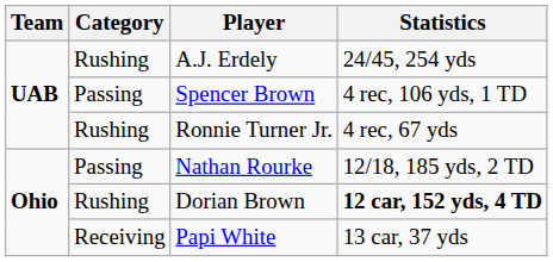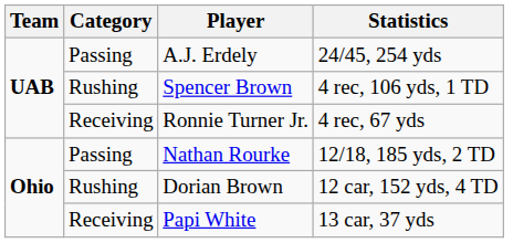A.J. Erdely | Category: Rushing -> Passing
Spencer Brown | Category: Passing -> Rushing
Ronnie Turner Jr. | Category: Rushing -> Receiving
Dorian Brown | Statistics: bold -> normal
